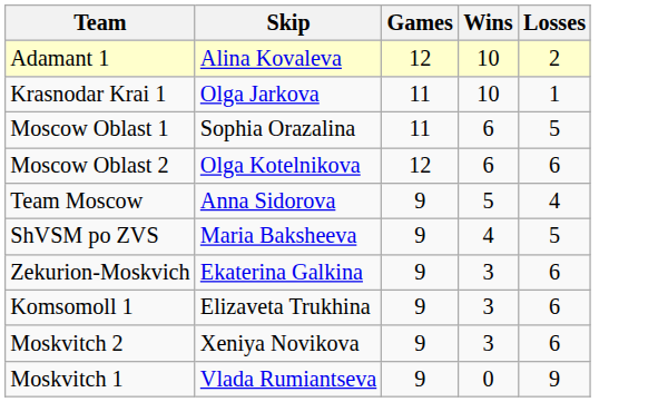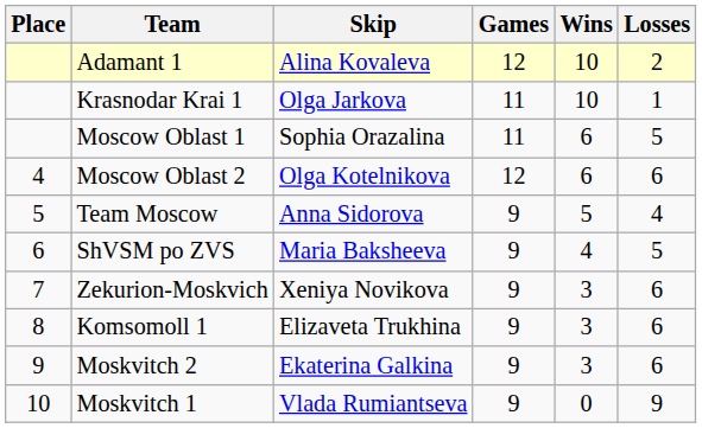+ column: Place | 4 | 5 | 6 | 7 | 8 | 9 | 10
Zekurion-Moskvich | Skip: Ekaterina Galkina -> Xeniya Novikova
Moskvitch 2 | Skip: Xeniya Novikova -> Ekaterina Galkina
